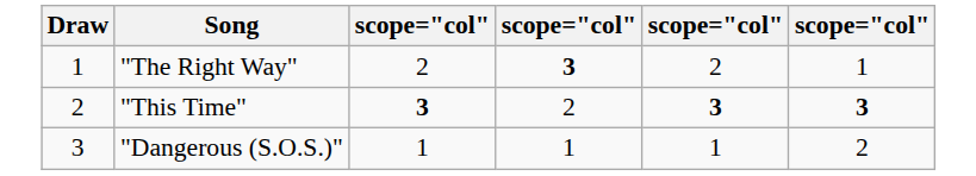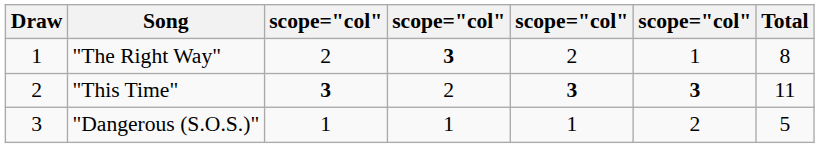+ column: Total | 8 | 11 | 5
